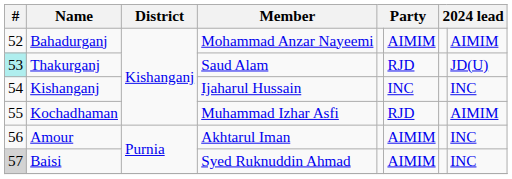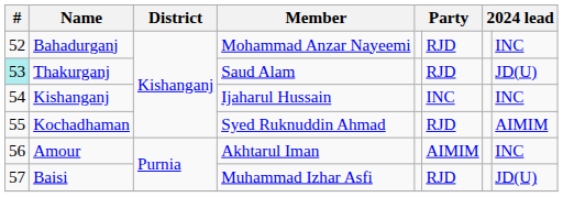Bahadurganj | column 6: AIMIM -> RJD
Bahadurganj | column 8: AIMIM -> INC
Kochadhaman | Member: Muhammad Izhar Asfi -> Syed Ruknuddin Ahmad
Baisi | #: lightgrey background -> no background
Baisi | Member: Syed Ruknuddin Ahmad -> Muhammad Izhar Asfi
Baisi | column 6: AIMIM -> RJD
Baisi | column 8: INC -> JD(U)
